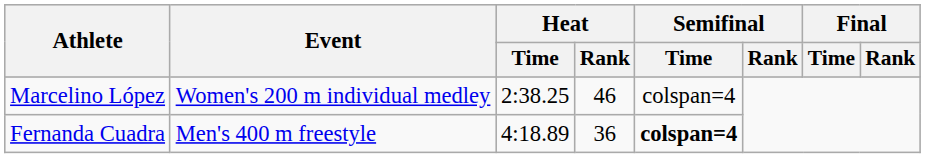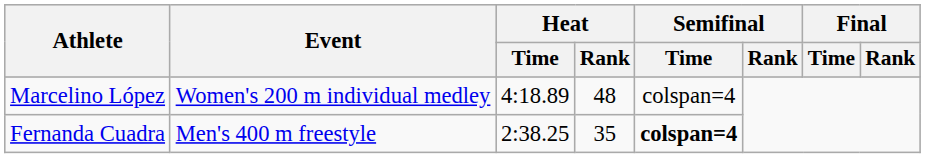Marcelino López | Heat / Time: 2:38.25 -> 4:18.89
Marcelino López | Heat / Rank: 46 -> 48
Fernanda Cuadra | Heat / Time: 4:18.89 -> 2:38.25
Fernanda Cuadra | Heat / Rank: 36 -> 35
